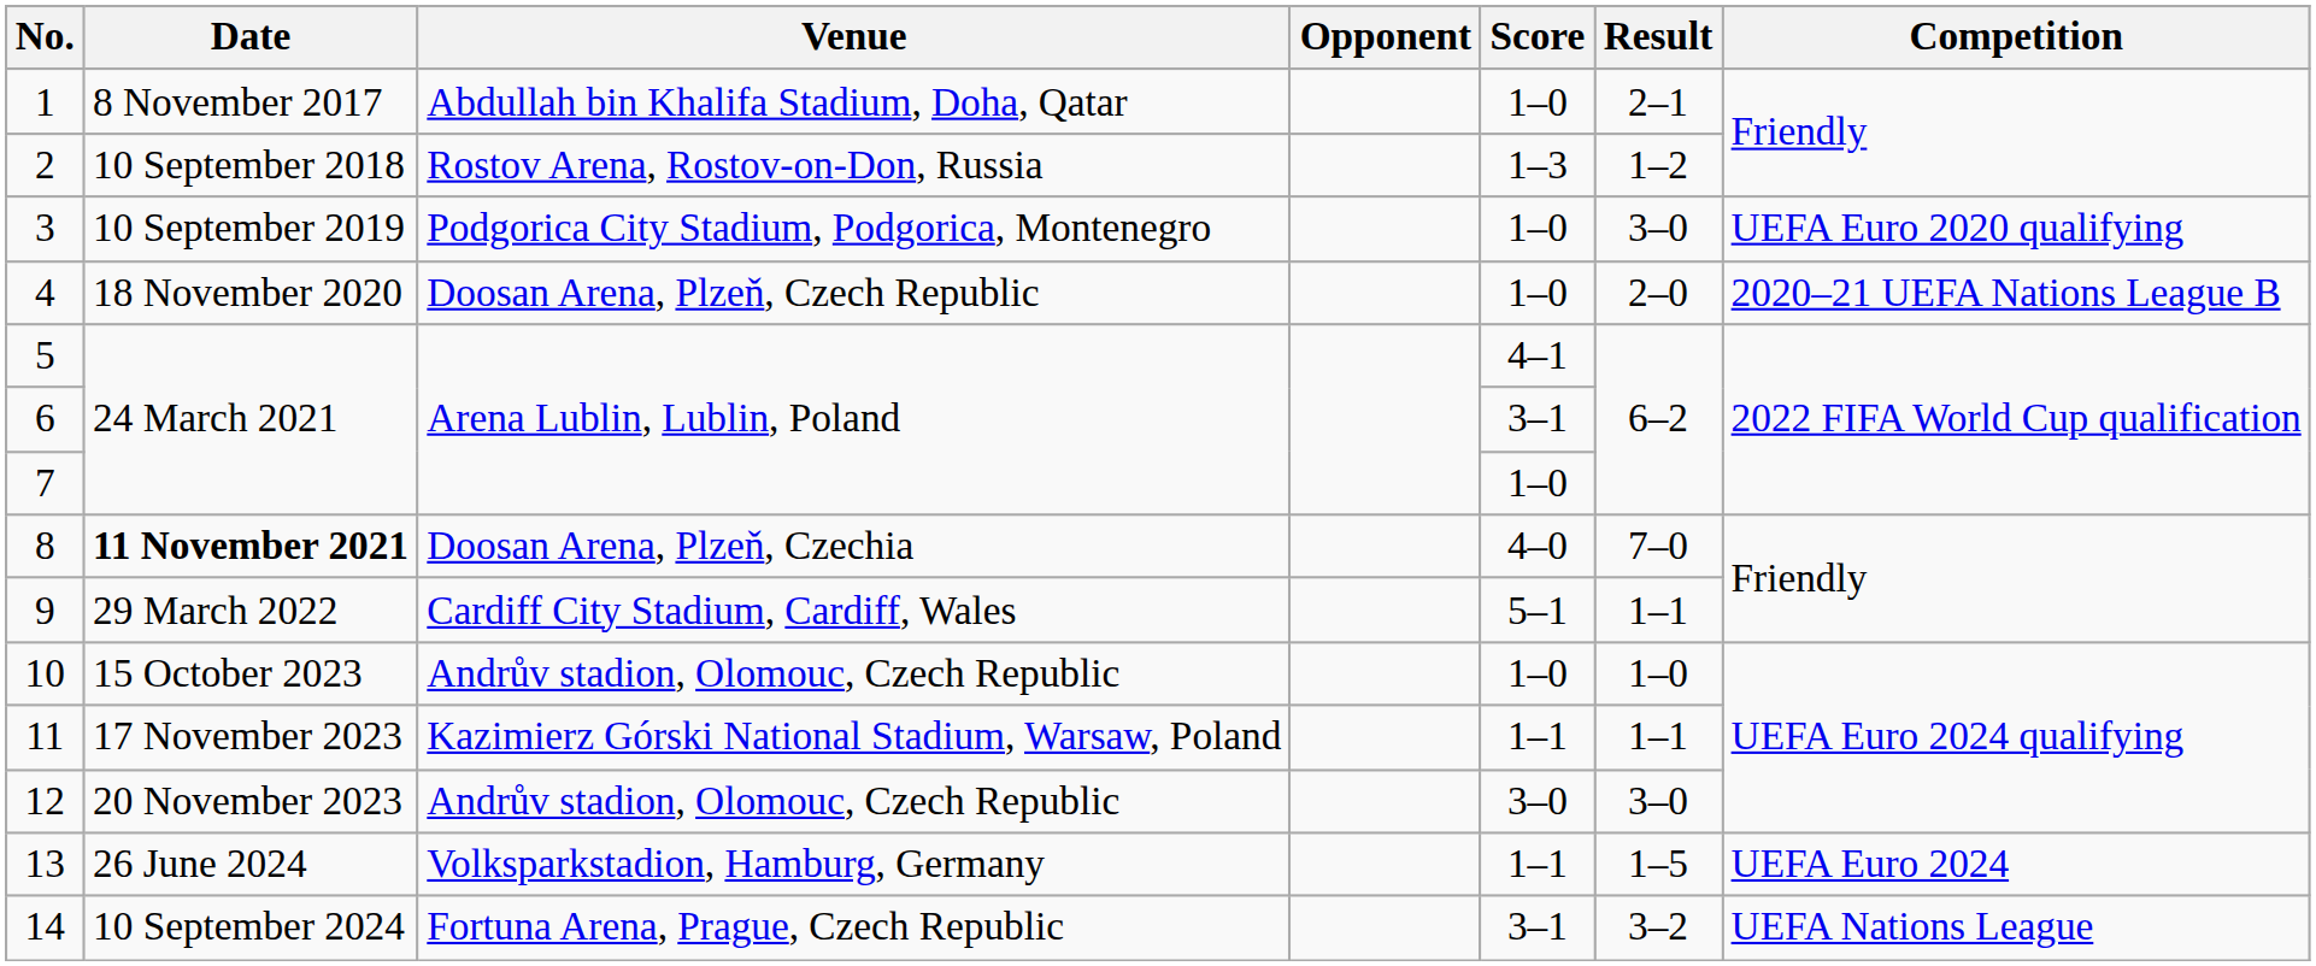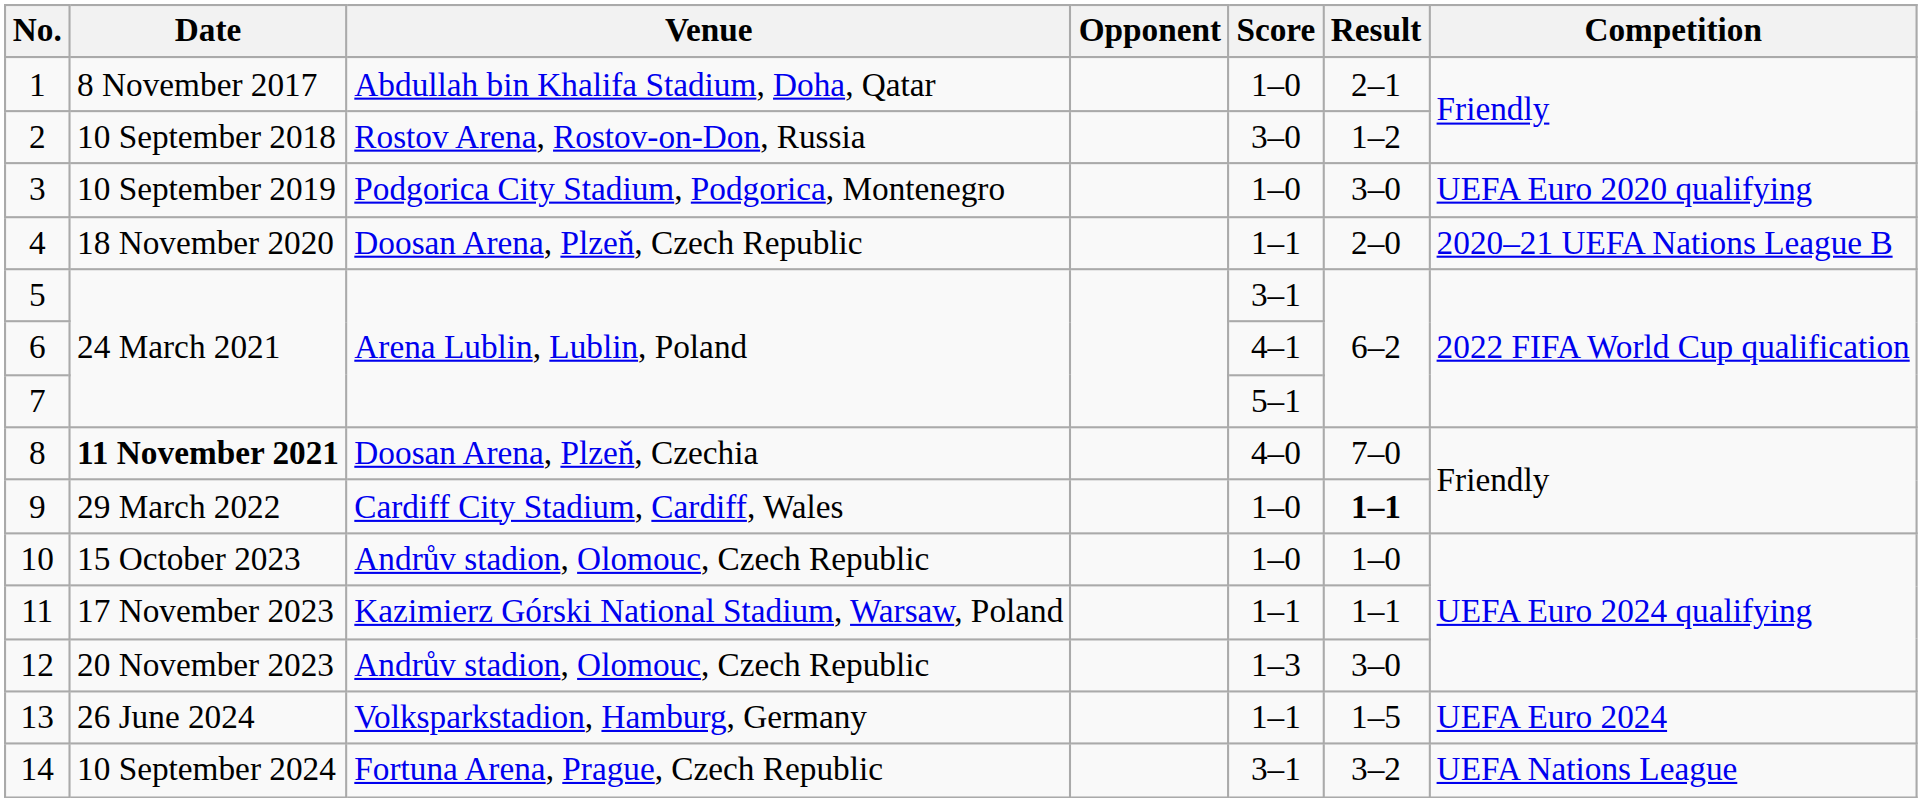2 | Score: 1–3 -> 3–0
4 | Score: 1–0 -> 1–1
5 | Score: 4–1 -> 3–1
6 | Score: 3–1 -> 4–1
7 | Score: 1–0 -> 5–1
9 | Score: 5–1 -> 1–0
9 | Result: normal -> bold
12 | Score: 3–0 -> 1–3
